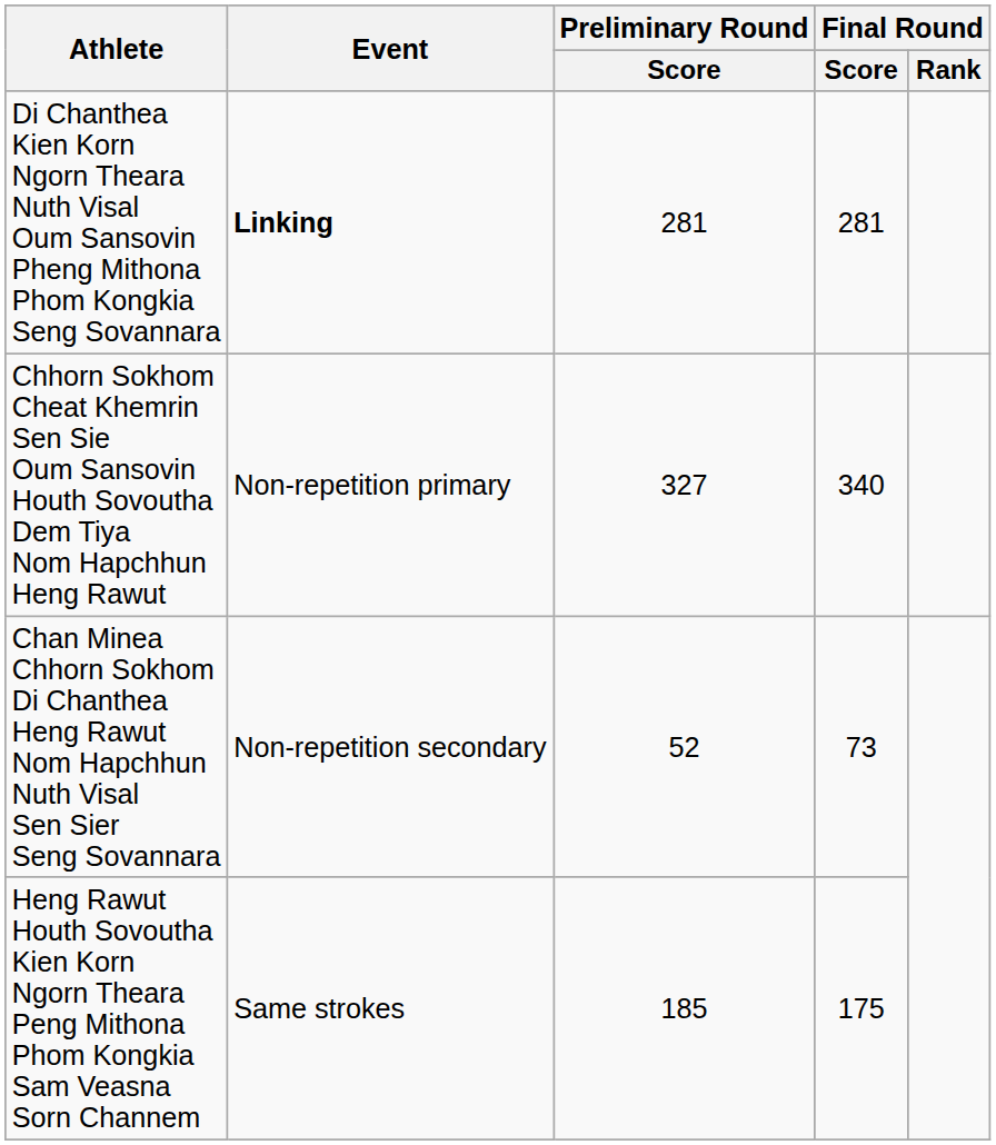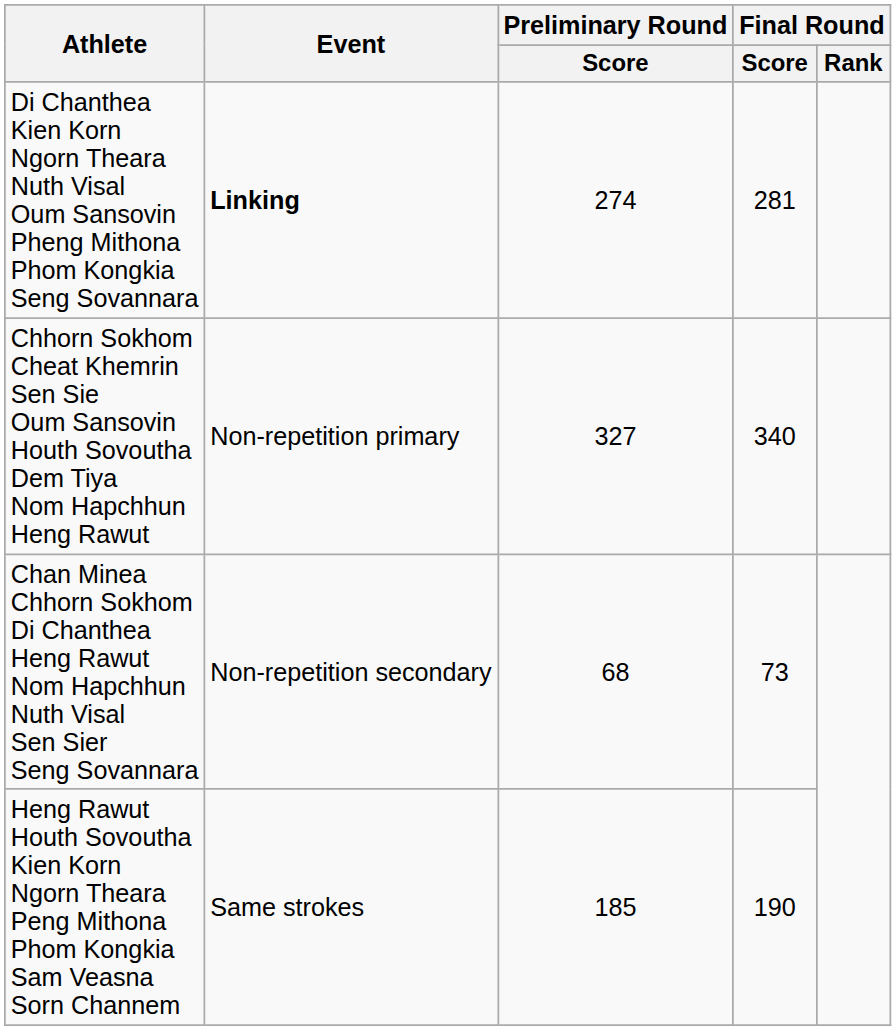row 3 | Preliminary Round / Score: 281 -> 274
row 5 | Preliminary Round / Score: 52 -> 68
row 6 | Final Round / Score: 175 -> 190
